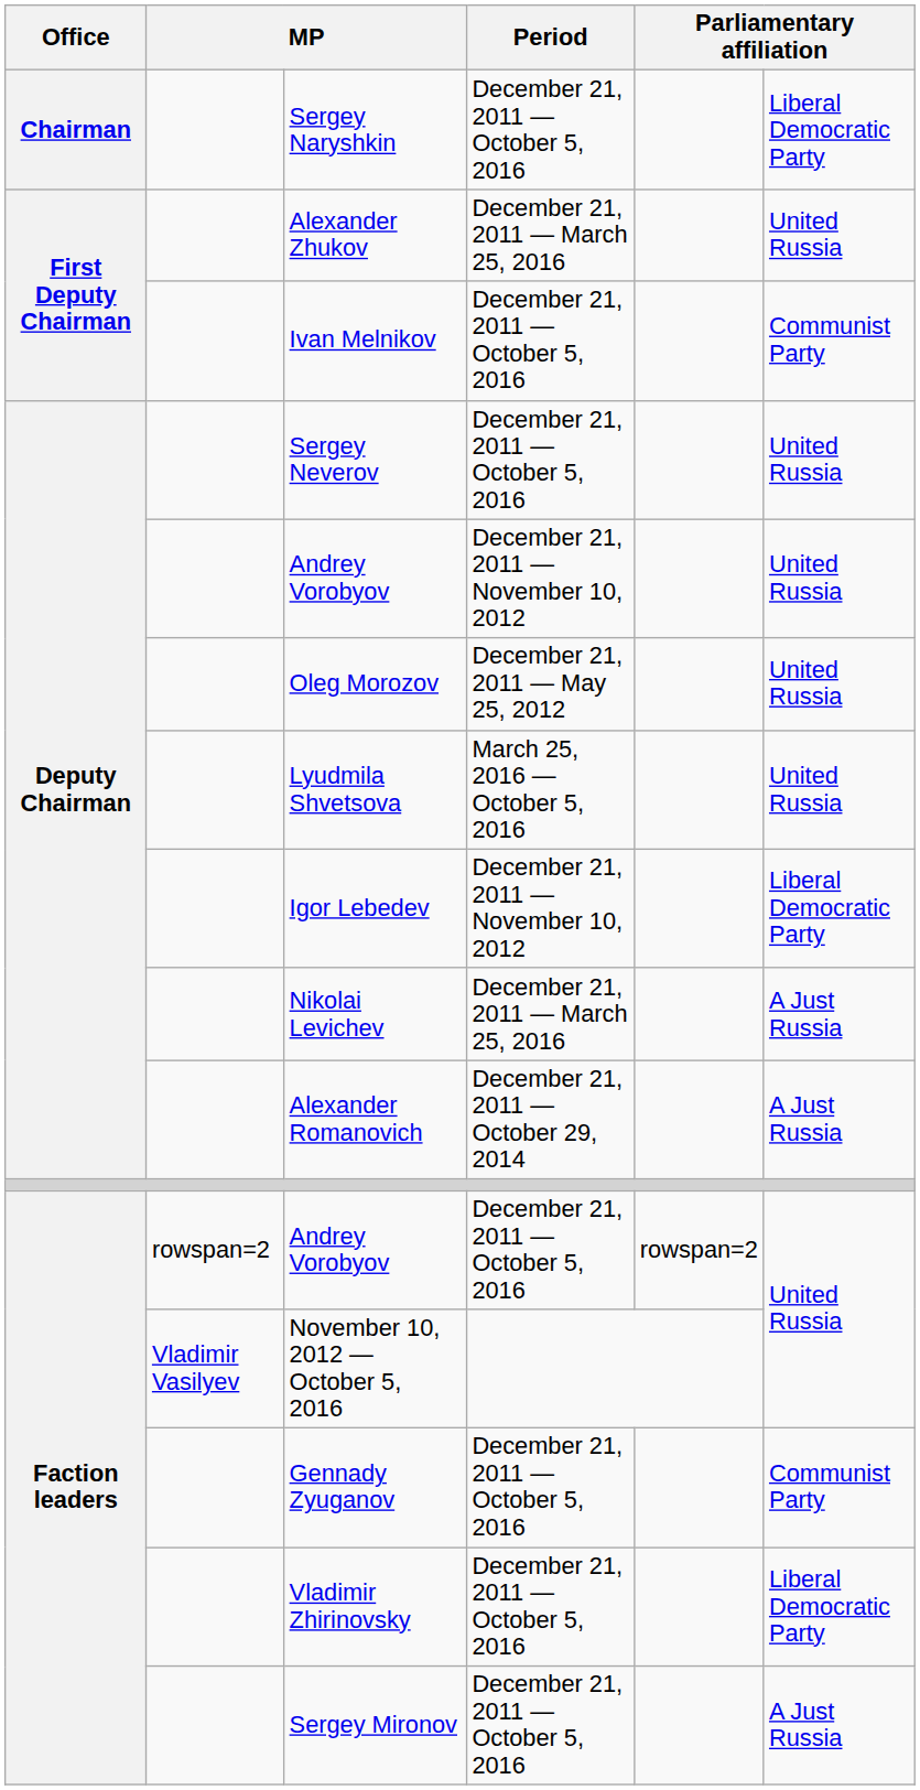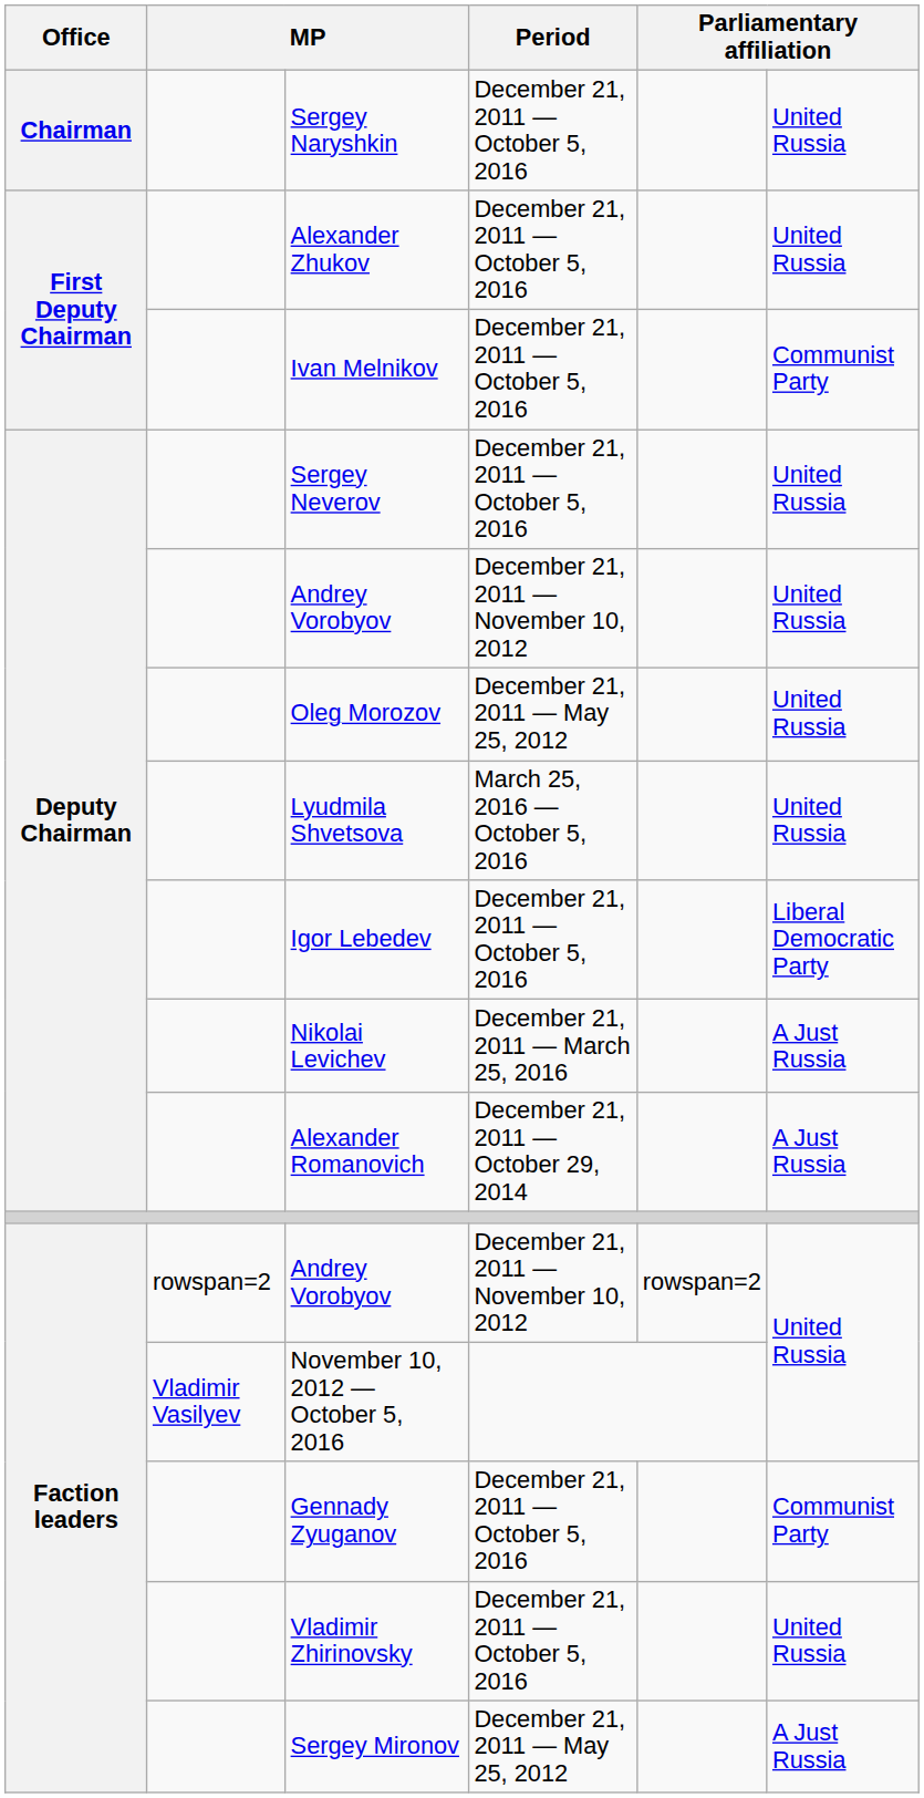Sergey Naryshkin | column 6: Liberal Democratic Party -> United Russia
Alexander Zhukov | Period: December 21, 2011 — March 25, 2016 -> December 21, 2011 — October 5, 2016
Igor Lebedev | Period: December 21, 2011 — November 10, 2012 -> December 21, 2011 — October 5, 2016
Faction leaders / Andrey Vorobyov | Period: December 21, 2011 — October 5, 2016 -> December 21, 2011 — November 10, 2012
Vladimir Zhirinovsky | column 6: Liberal Democratic Party -> United Russia
Sergey Mironov | Period: December 21, 2011 — October 5, 2016 -> December 21, 2011 — May 25, 2012
